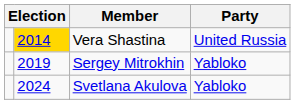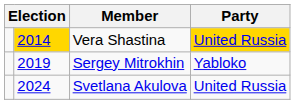Vera Shastina | Party: no background -> gold background
Svetlana Akulova | Party: Yabloko -> United Russia
